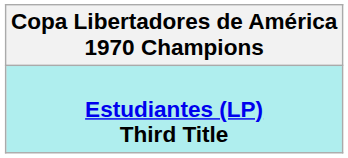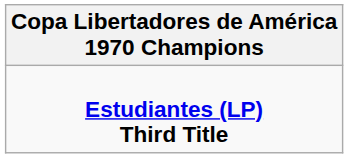row 2 | column 1: paleturquoise background -> no background
